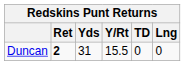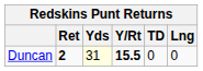Duncan | Yds: no background -> lightyellow background
Duncan | Y/Rt: normal -> bold
